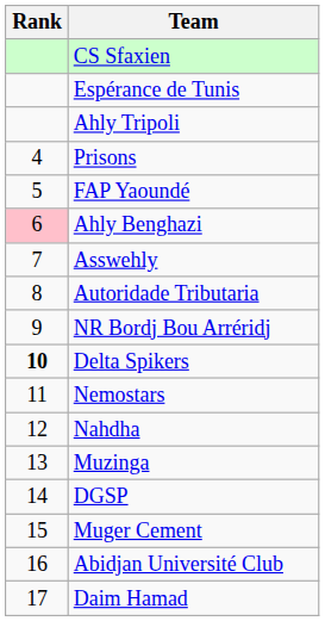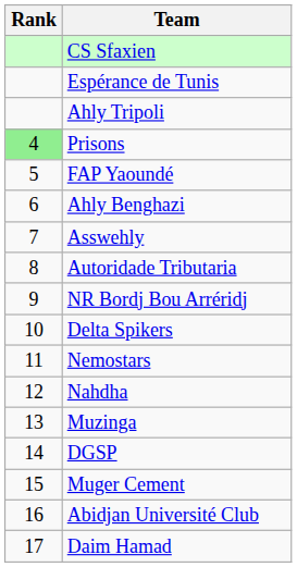Prisons | Rank: no background -> lightgreen background
Ahly Benghazi | Rank: pink background -> no background
Delta Spikers | Rank: bold -> normal
